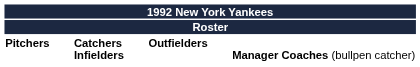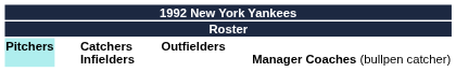Pitchers | column 1: no background -> paleturquoise background
